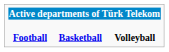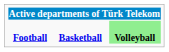Football | column 3: no background -> lightgreen background
